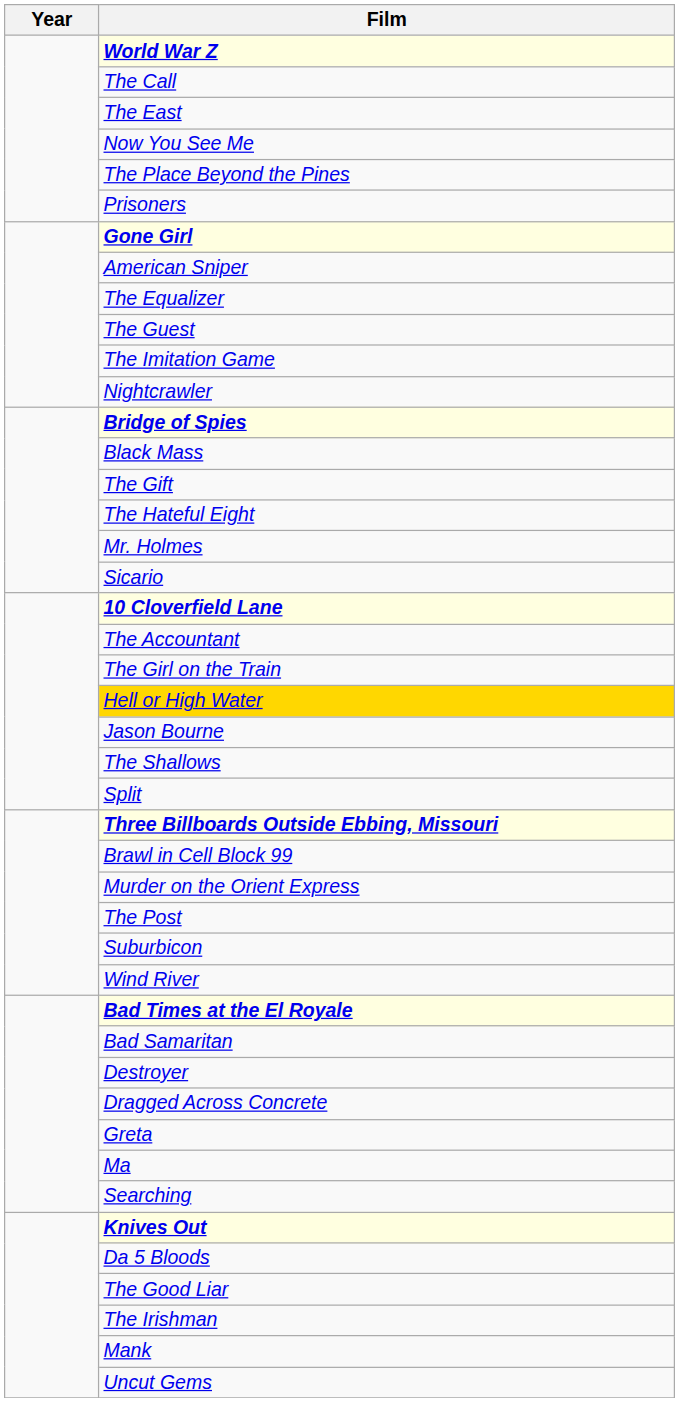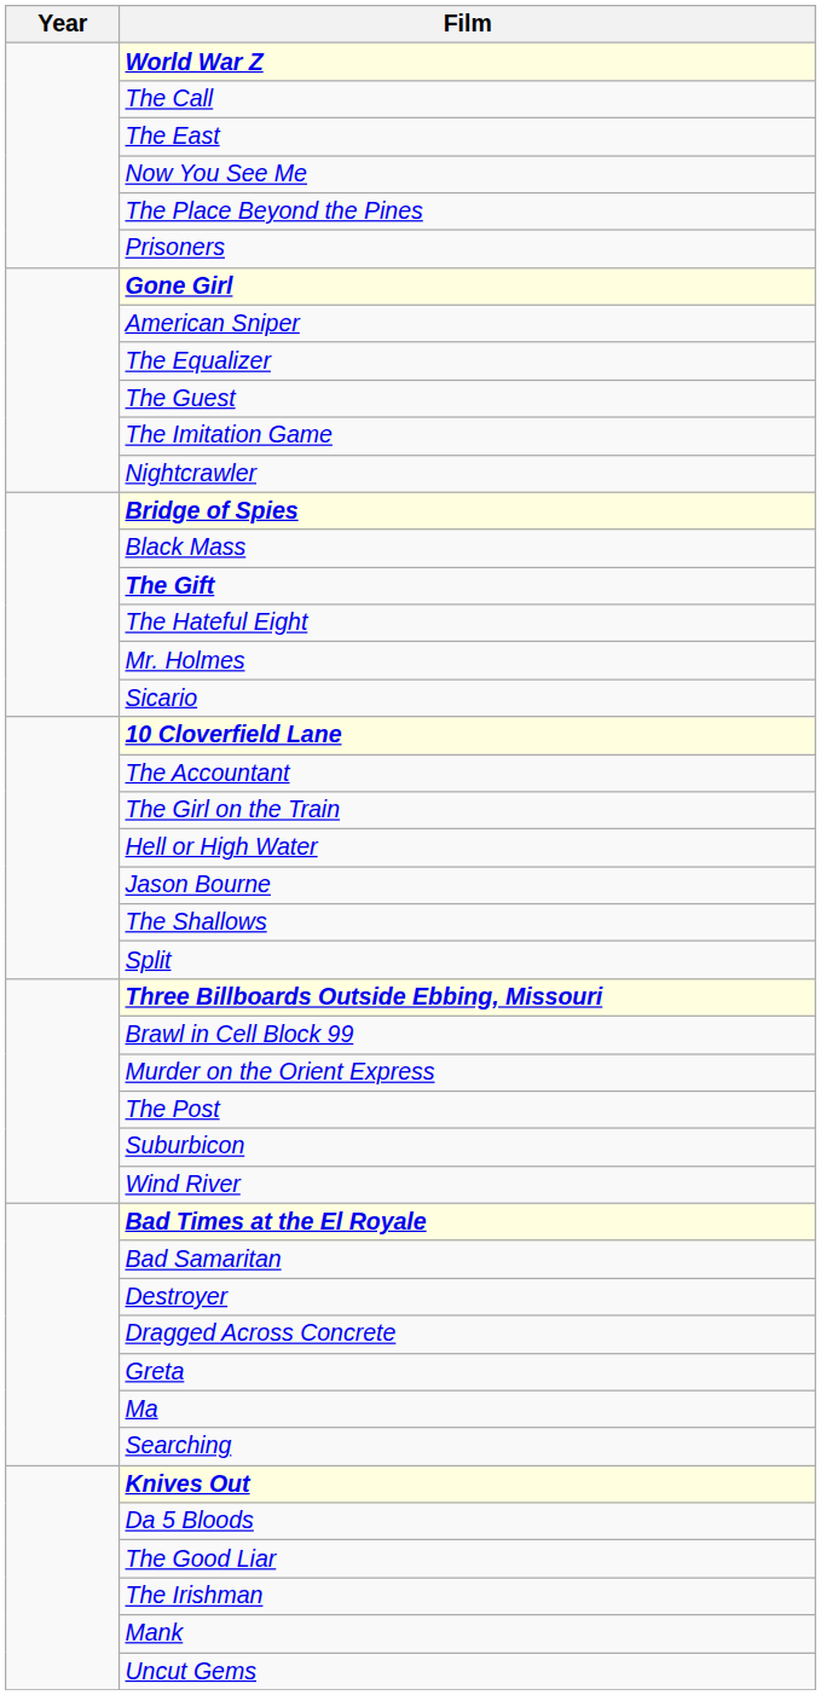The Gift | Film: normal -> bold
Hell or High Water | Film: gold background -> no background
